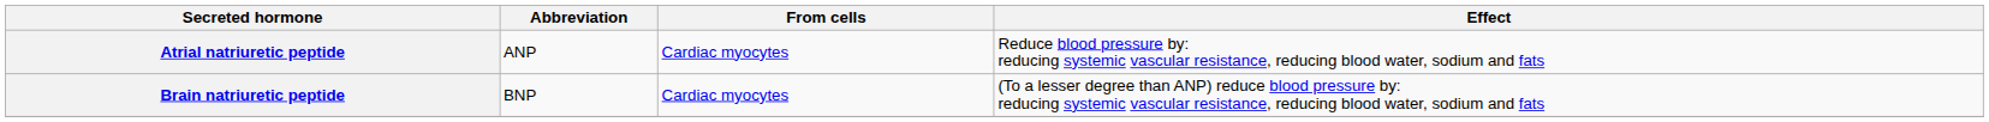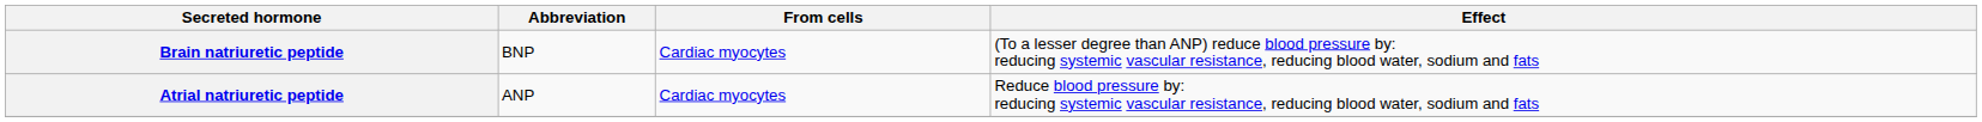rows swapped: Atrial natriuretic peptide <-> Brain natriuretic peptide
